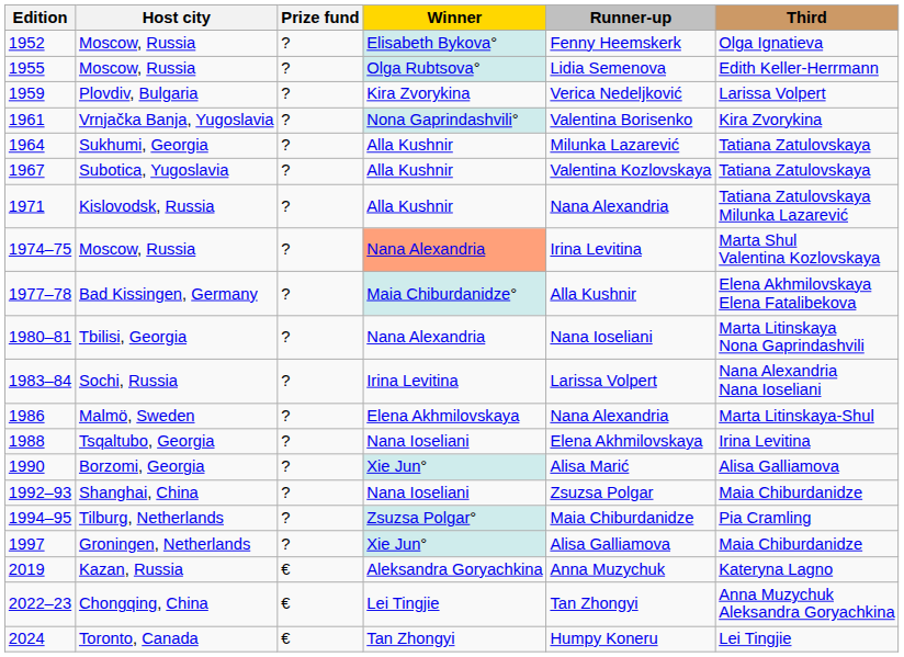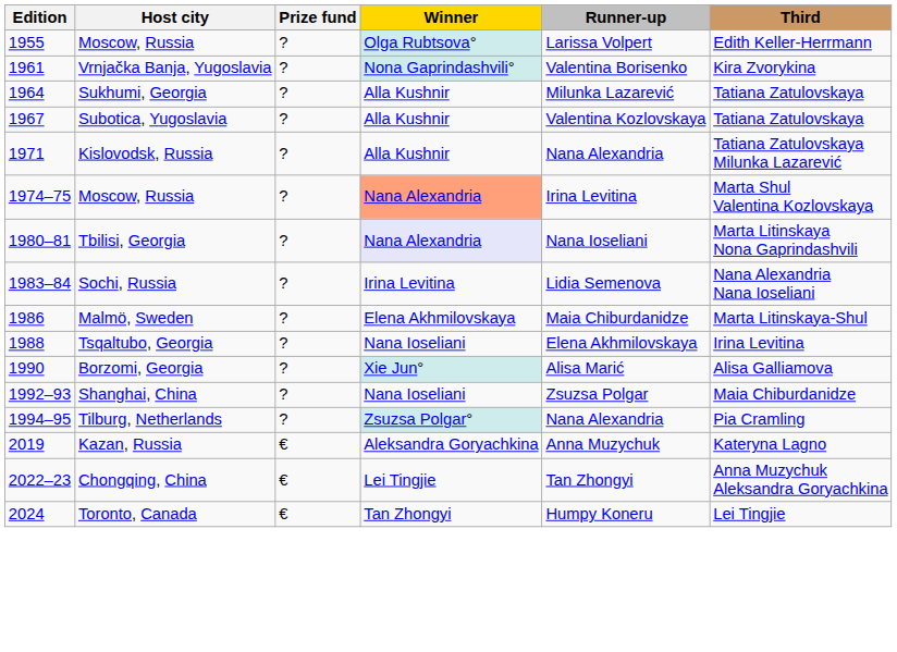- row: 1952 | Moscow, Russia | ? | Elisabeth Bykova° | Fenny Heemskerk | Olga Ignatieva
1955 / Moscow, Russia | Runner-up: Lidia Semenova -> Larissa Volpert
- row: 1959 | Plovdiv, Bulgaria | ? | Kira Zvorykina | Verica Nedeljković | Larissa Volpert
- row: 1977–78 | Bad Kissingen, Germany | ? | Maia Chiburdanidze° | Alla Kushnir | Elena Akhmilovskaya Elena Fatalibekova
Tbilisi, Georgia | Winner: no background -> lavender background
Sochi, Russia | Runner-up: Larissa Volpert -> Lidia Semenova
Malmö, Sweden | Runner-up: Nana Alexandria -> Maia Chiburdanidze
Tilburg, Netherlands | Runner-up: Maia Chiburdanidze -> Nana Alexandria
- row: 1997 | Groningen, Netherlands | ? | Xie Jun° | Alisa Galliamova | Maia Chiburdanidze
